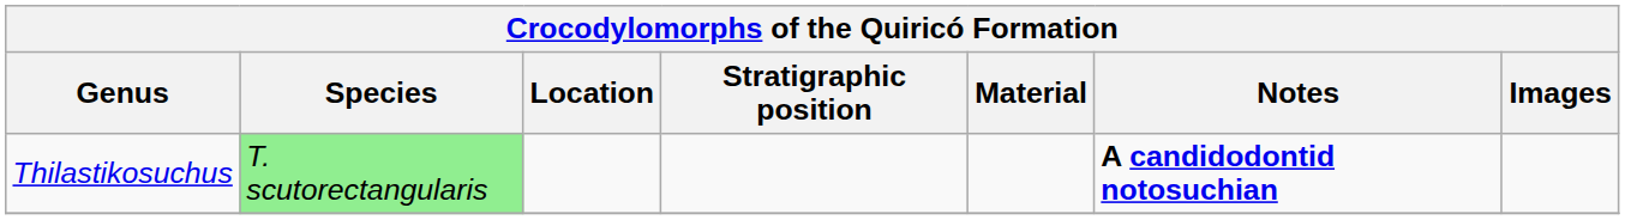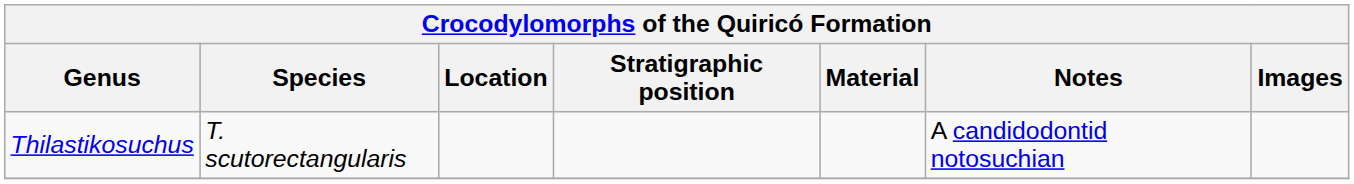Thilastikosuchus | Species: lightgreen background -> no background
Thilastikosuchus | Notes: bold -> normal
